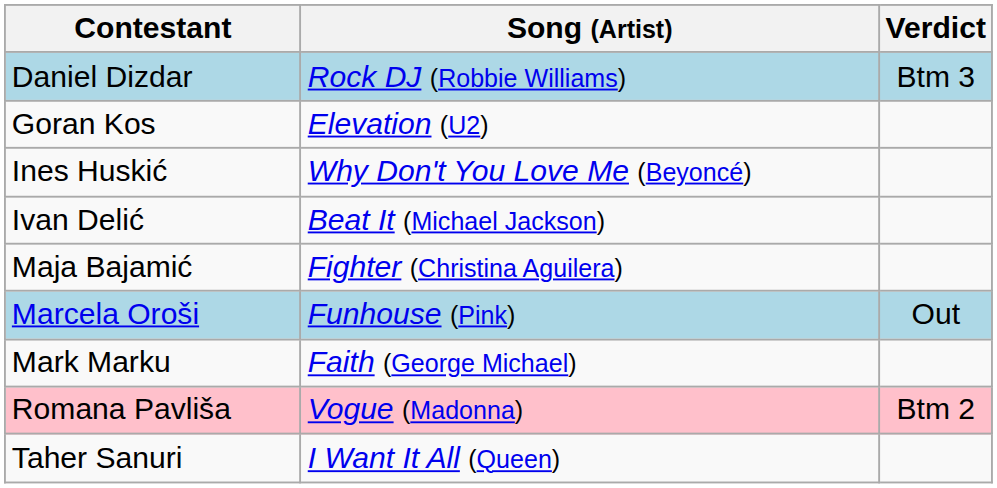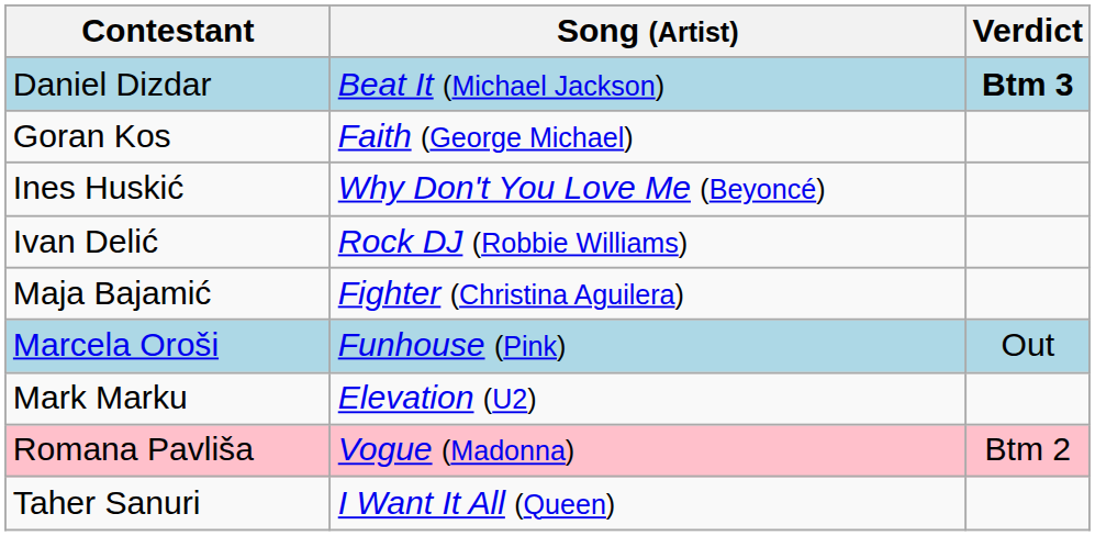Daniel Dizdar | Song (Artist): Rock DJ (Robbie Williams) -> Beat It (Michael Jackson)
Daniel Dizdar | Verdict: normal -> bold
Goran Kos | Song (Artist): Elevation (U2) -> Faith (George Michael)
Ivan Delić | Song (Artist): Beat It (Michael Jackson) -> Rock DJ (Robbie Williams)
Mark Marku | Song (Artist): Faith (George Michael) -> Elevation (U2)
